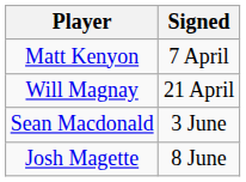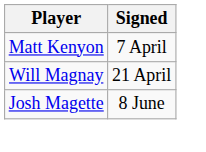- row: Sean Macdonald | 3 June
